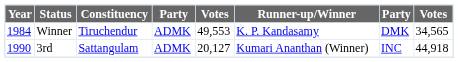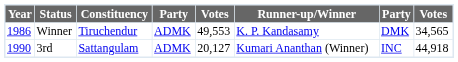Winner | Year: 1984 -> 1986
